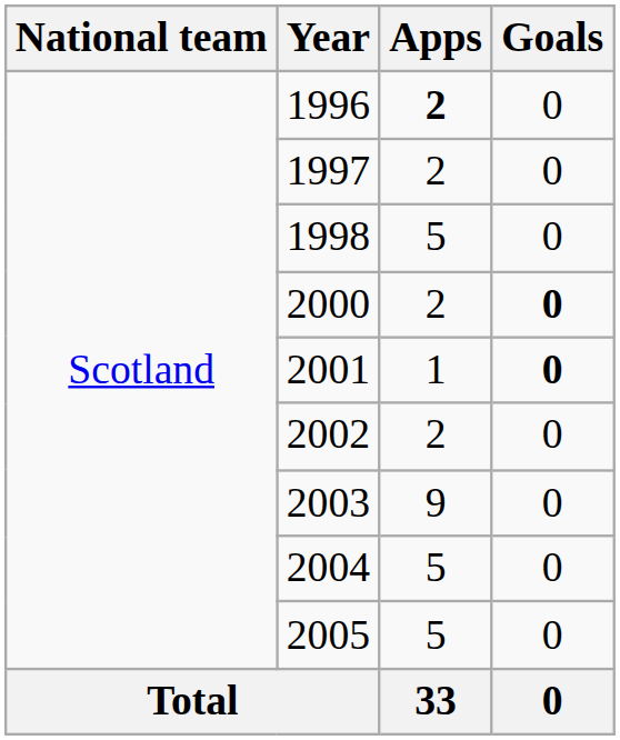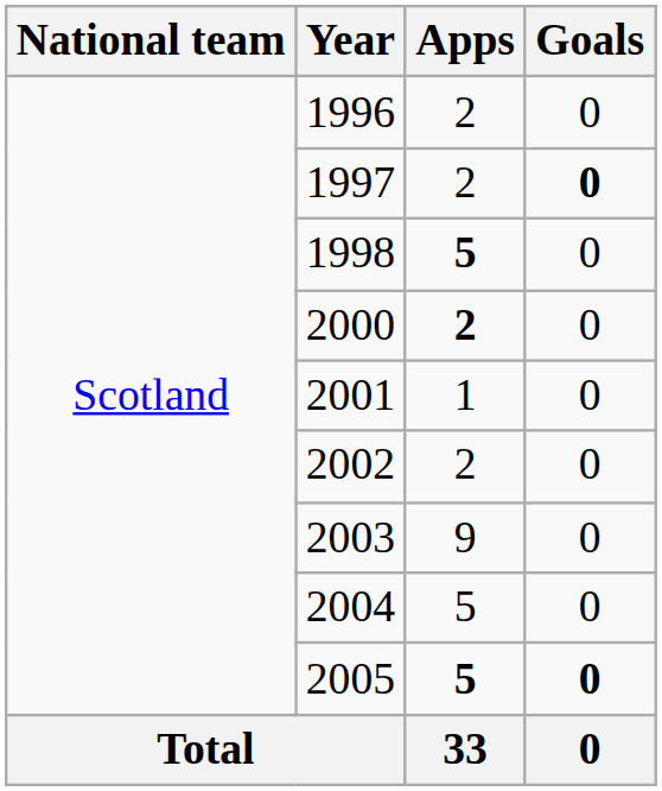1996 | Apps: bold -> normal
1997 | Goals: normal -> bold
1998 | Apps: normal -> bold
2000 | Apps: normal -> bold
2000 | Goals: bold -> normal
2001 | Goals: bold -> normal
2005 | Apps: normal -> bold
2005 | Goals: normal -> bold
